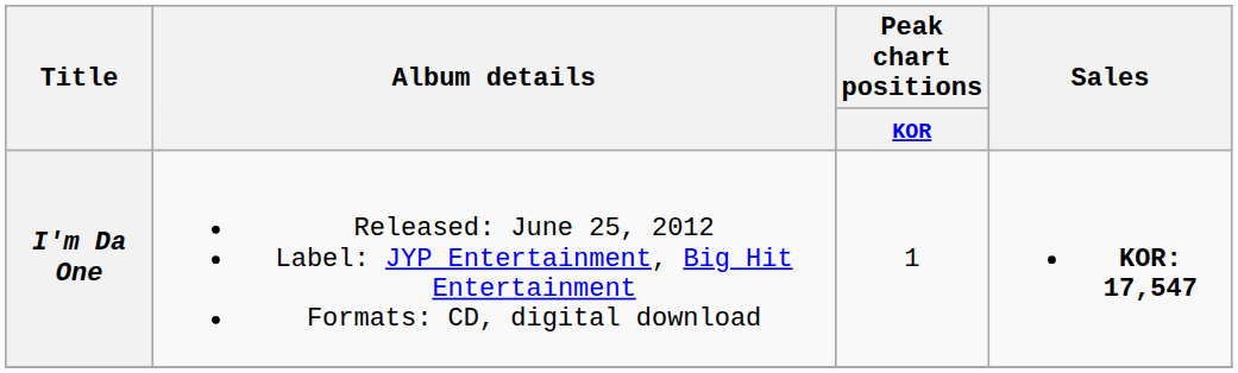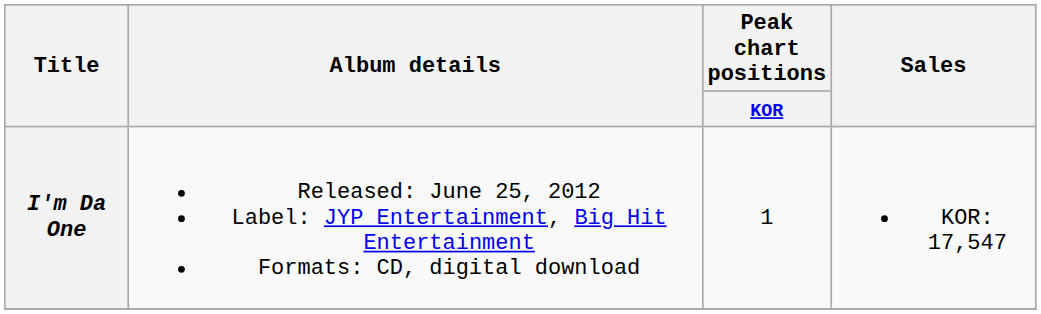I'm Da One | Sales: bold -> normal
